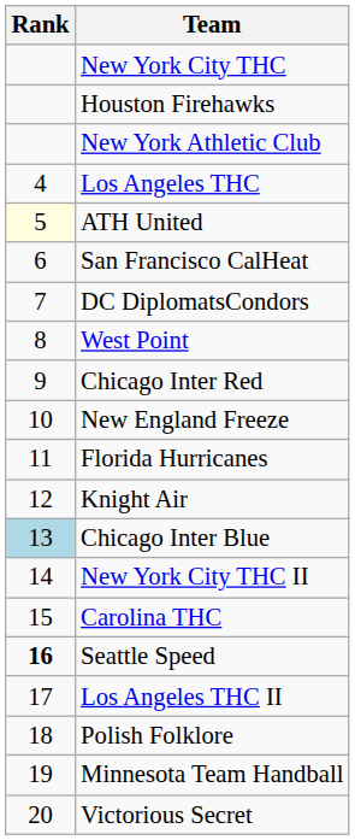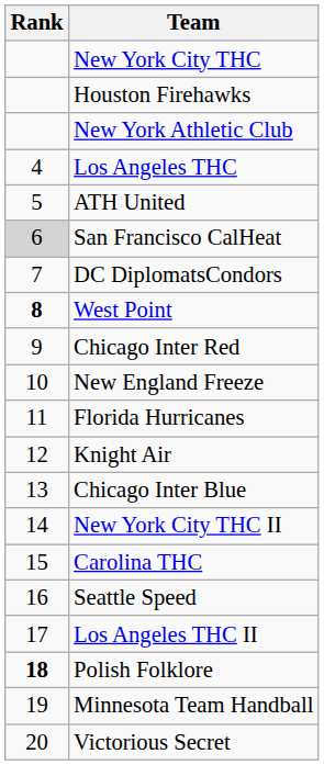ATH United | Rank: lightyellow background -> no background
San Francisco CalHeat | Rank: no background -> lightgrey background
West Point | Rank: normal -> bold
Chicago Inter Blue | Rank: lightblue background -> no background
Seattle Speed | Rank: bold -> normal
Polish Folklore | Rank: normal -> bold
